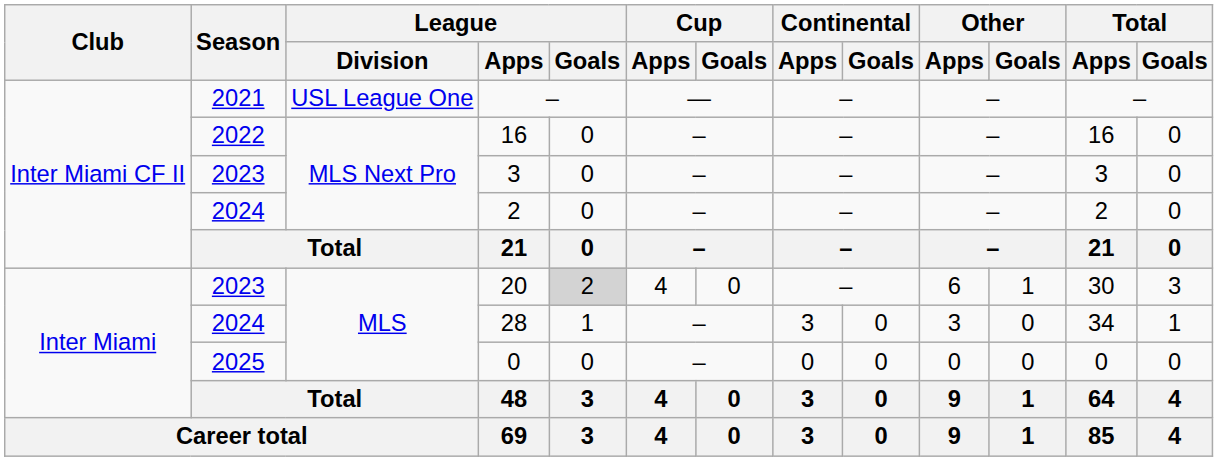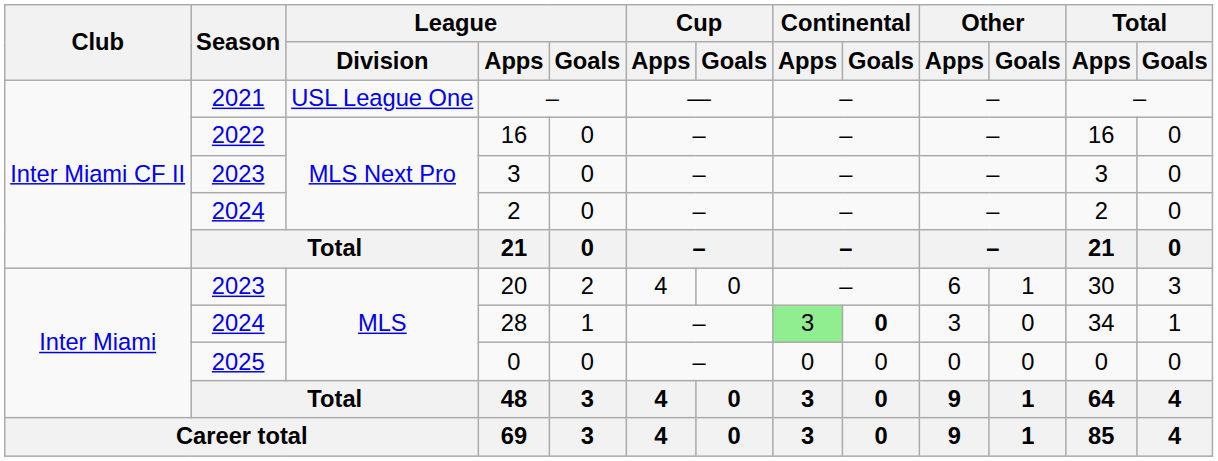20 | League / Goals: lightgrey background -> no background
28 | Continental / Apps: no background -> lightgreen background
28 | Continental / Goals: normal -> bold
